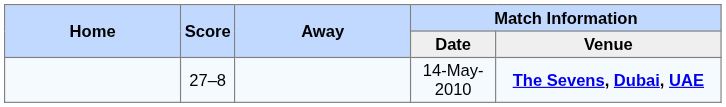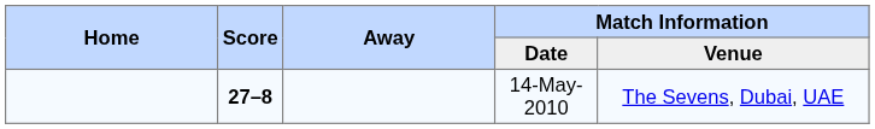14-May-2010 | Score: normal -> bold
14-May-2010 | Match Information / Venue: bold -> normal
